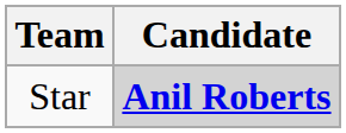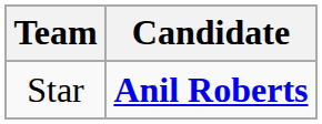Star | Candidate: lightgrey background -> no background
